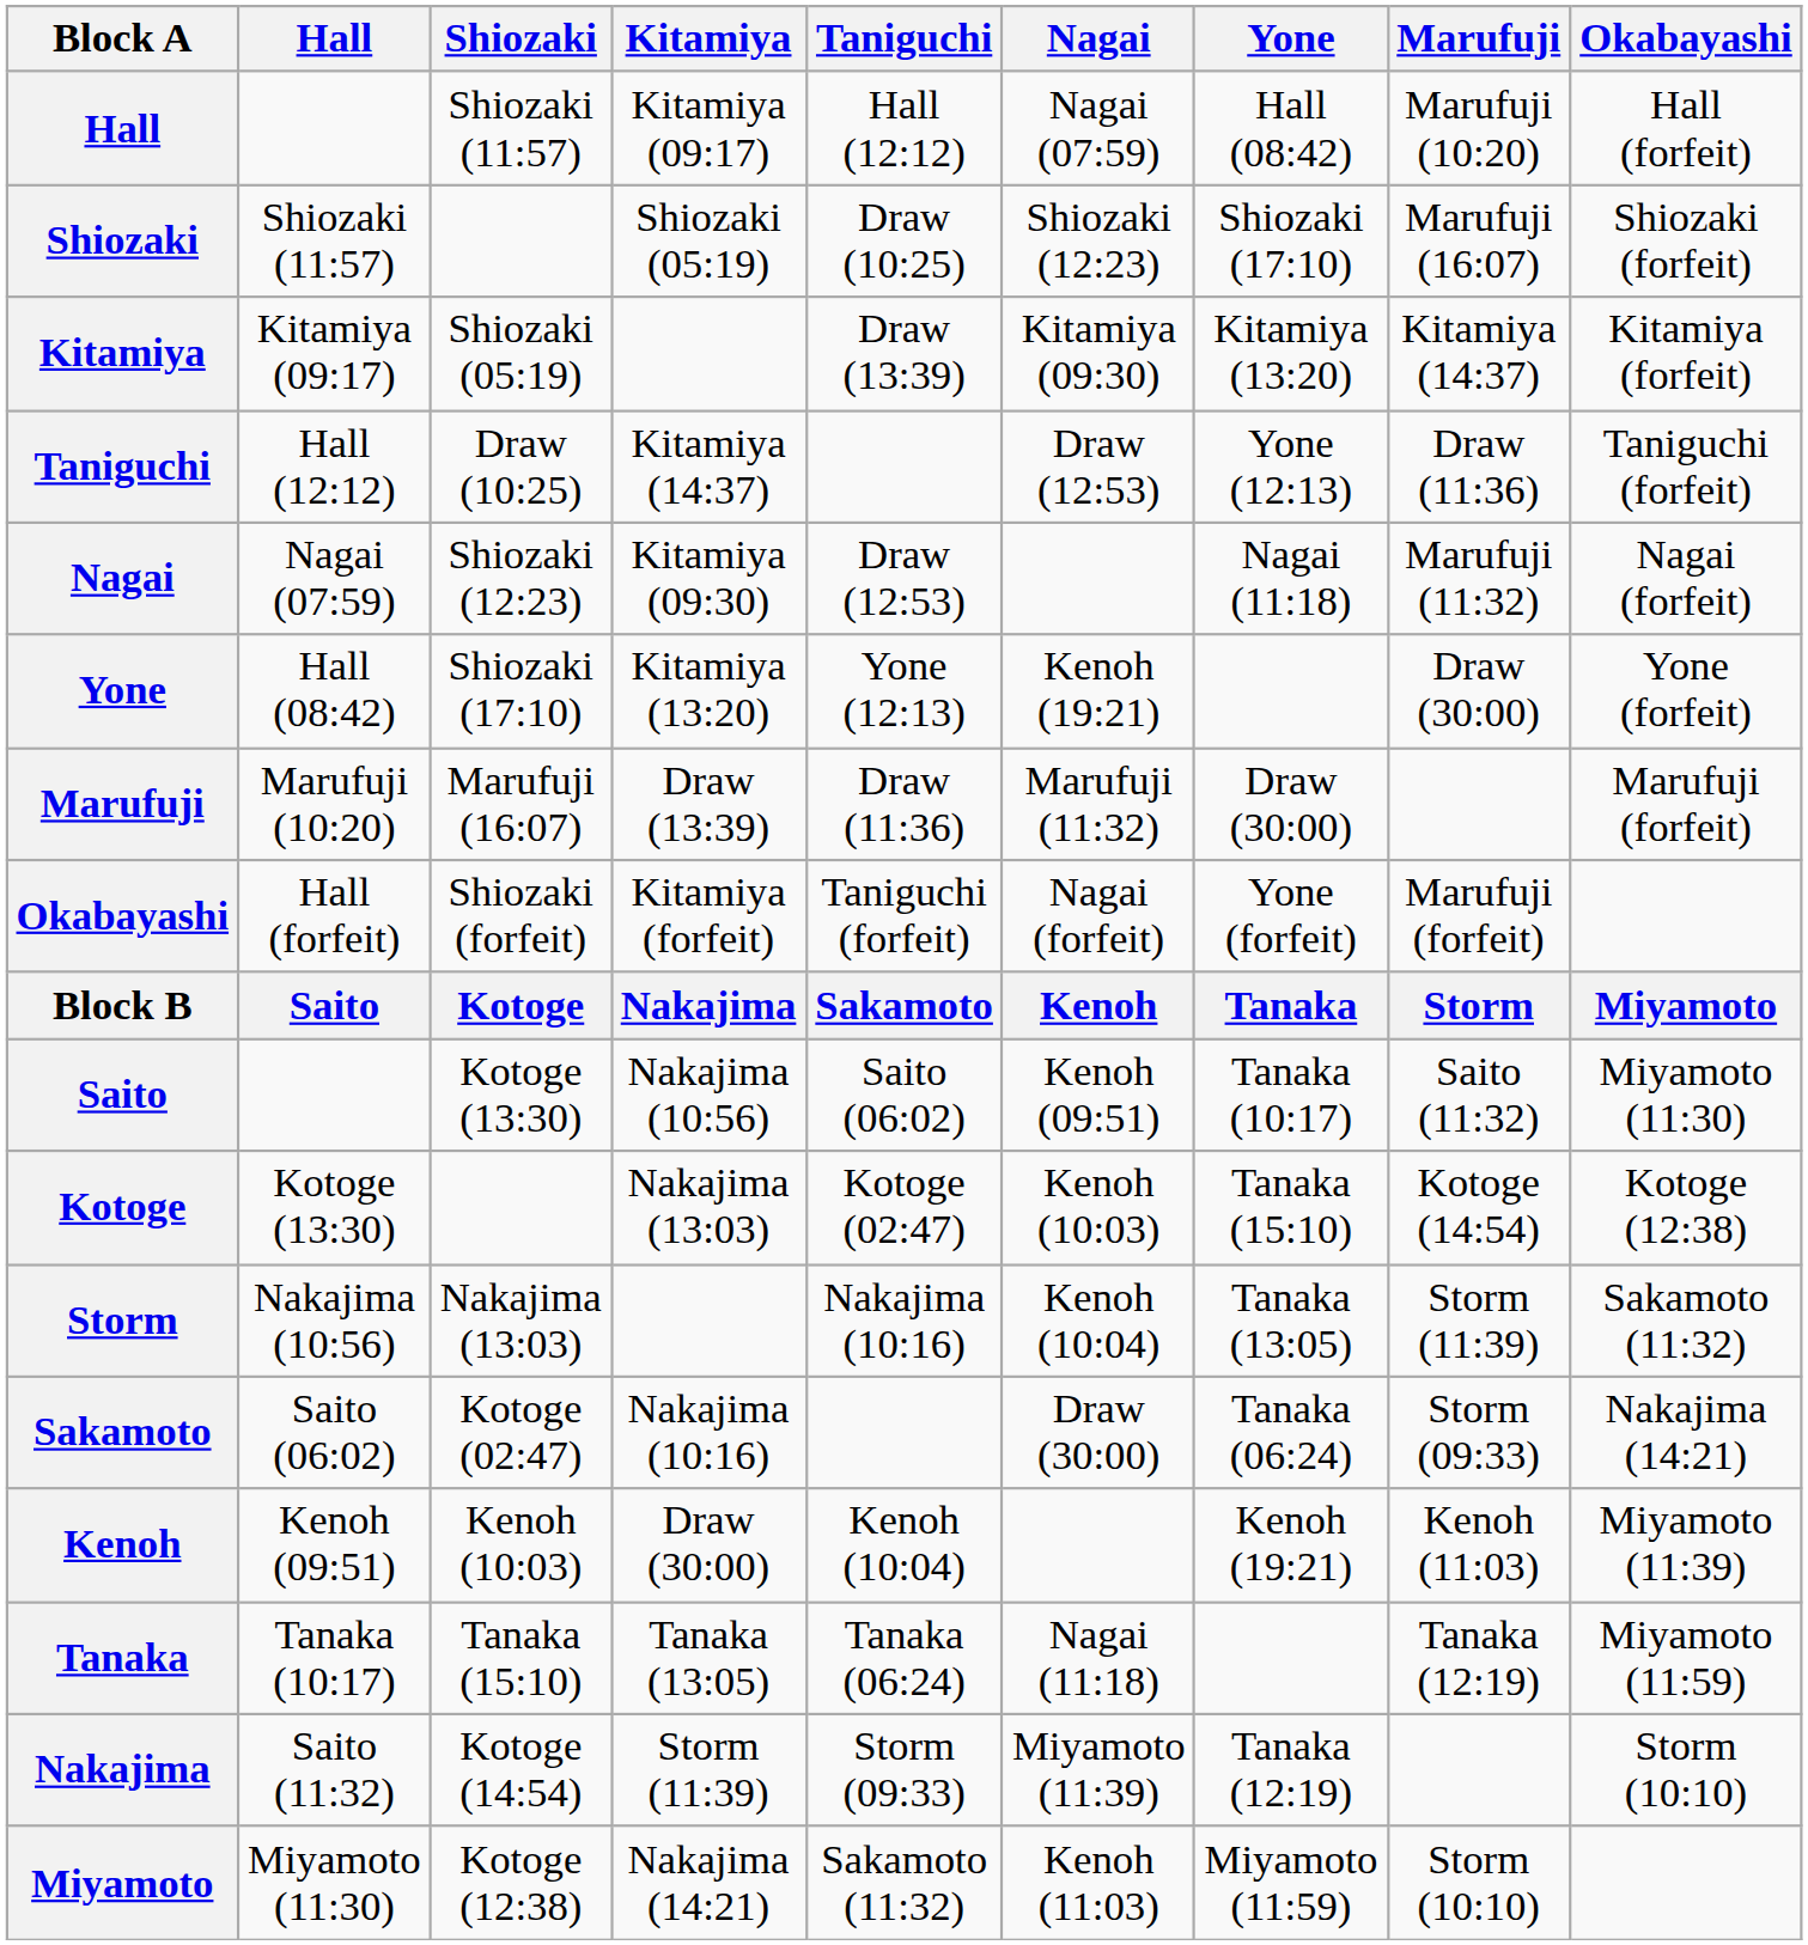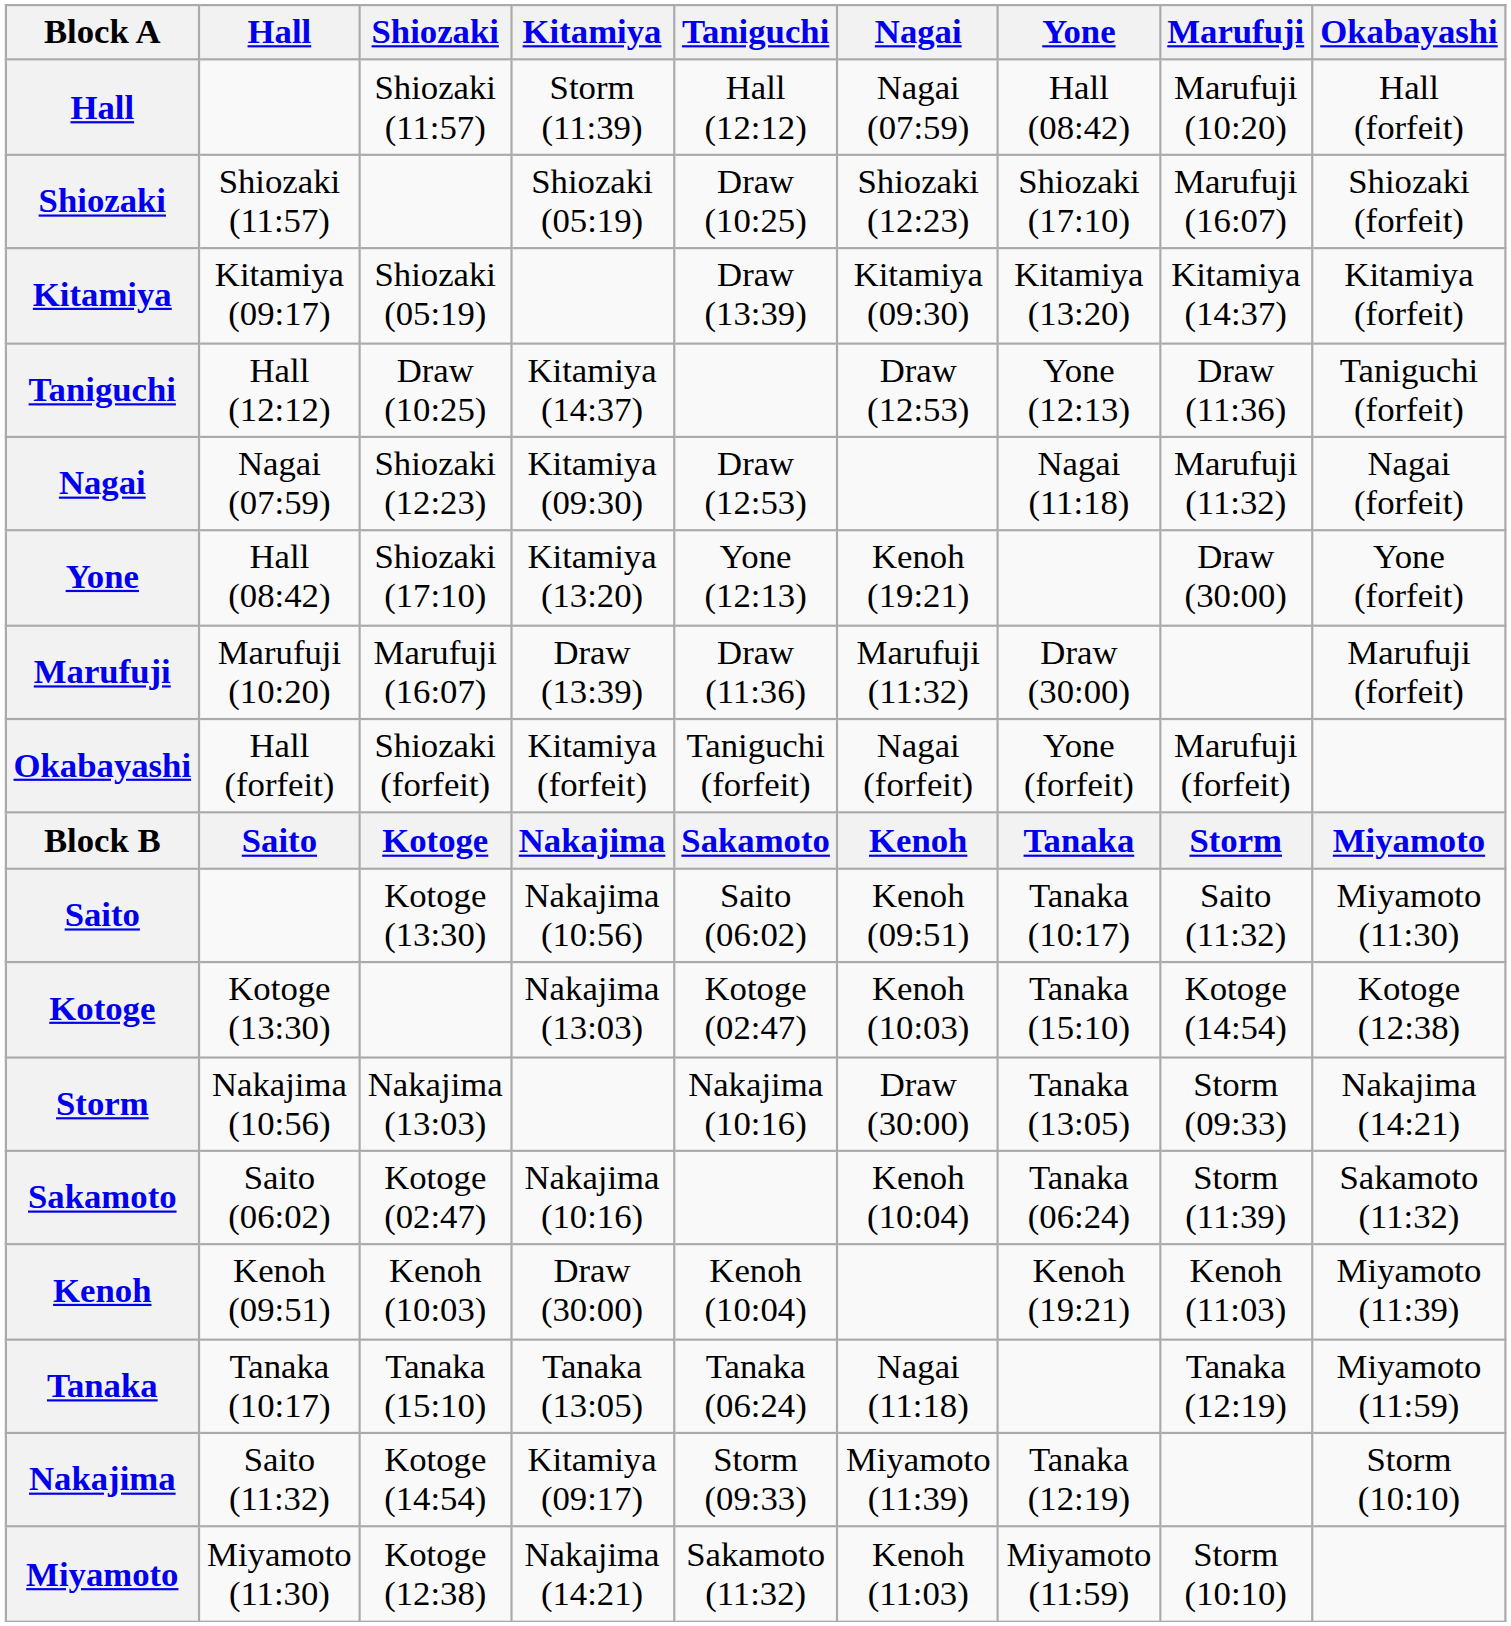row 2 | Kitamiya: Kitamiya (09:17) -> Storm (11:39)
row 13 | Nagai: Kenoh (10:04) -> Draw (30:00)
row 13 | Marufuji: Storm (11:39) -> Storm (09:33)
row 13 | Okabayashi: Sakamoto (11:32) -> Nakajima (14:21)
row 14 | Nagai: Draw (30:00) -> Kenoh (10:04)
row 14 | Marufuji: Storm (09:33) -> Storm (11:39)
row 14 | Okabayashi: Nakajima (14:21) -> Sakamoto (11:32)
row 17 | Kitamiya: Storm (11:39) -> Kitamiya (09:17)
